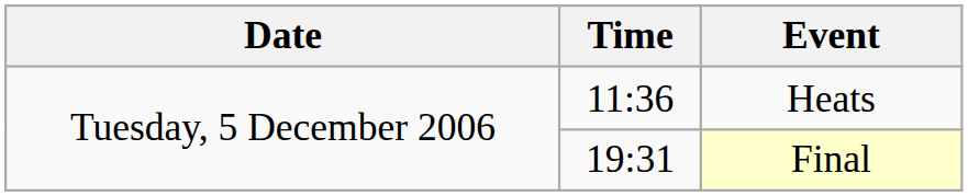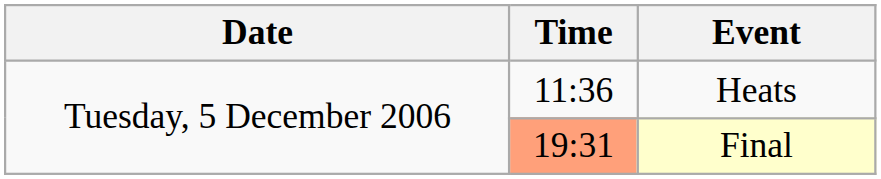Final | Time: no background -> lightsalmon background
